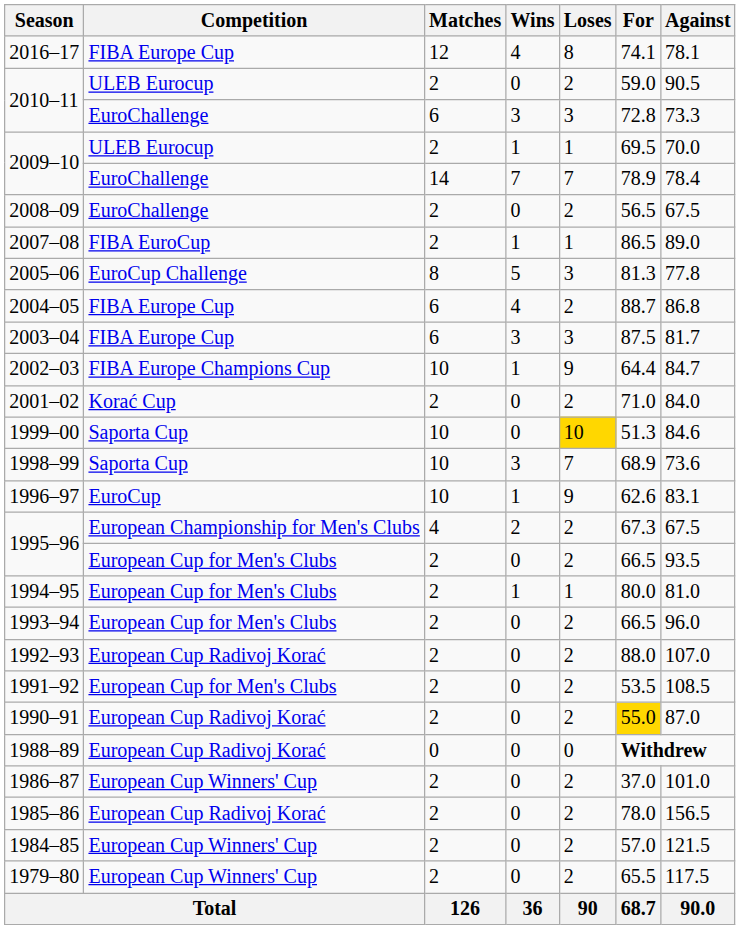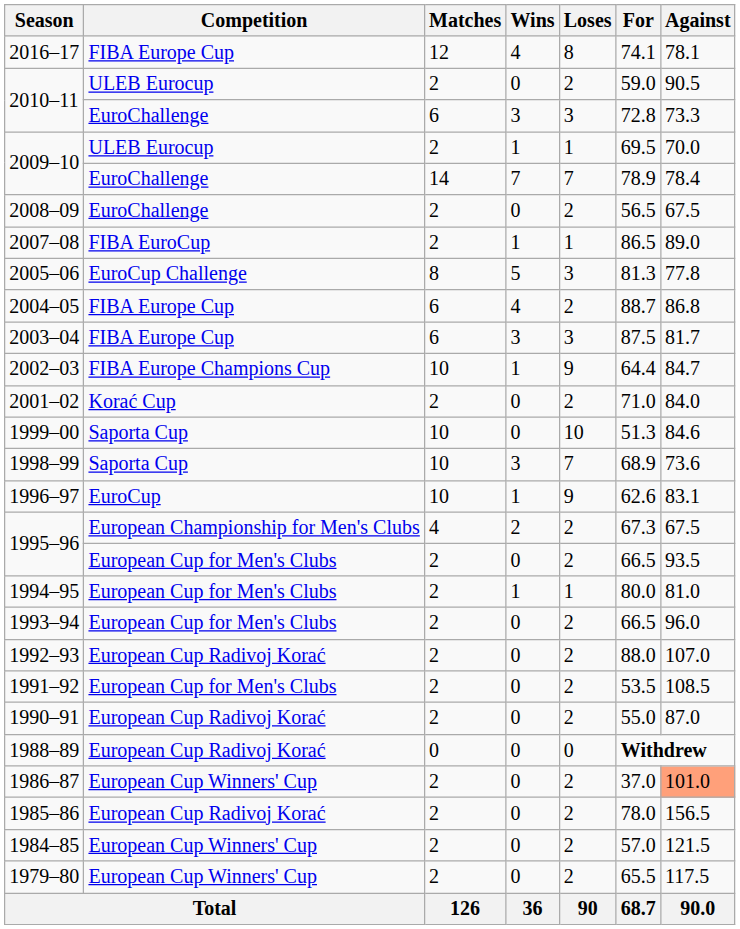1999–00 | Loses: gold background -> no background
1990–91 | For: gold background -> no background
1986–87 | Against: no background -> lightsalmon background
